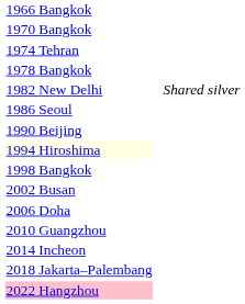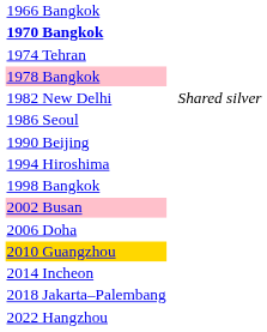1970 Bangkok | column 1: normal -> bold
1978 Bangkok | column 1: no background -> pink background
1994 Hiroshima | column 1: lightyellow background -> no background
2002 Busan | column 1: no background -> pink background
2010 Guangzhou | column 1: no background -> gold background
2022 Hangzhou | column 1: pink background -> no background
